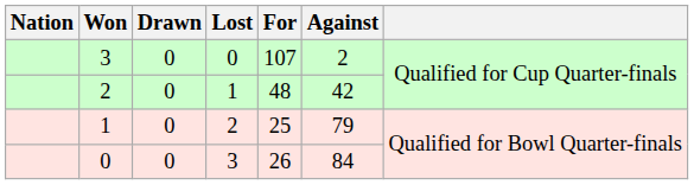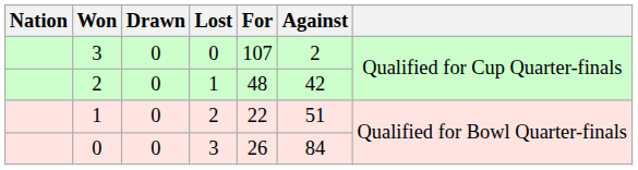row 4 | For: 25 -> 22
row 4 | Against: 79 -> 51
